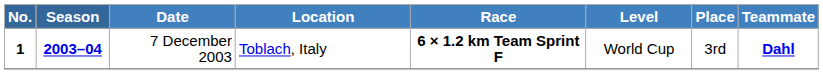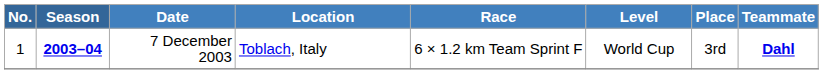7 December 2003 | No.: bold -> normal
7 December 2003 | Race: bold -> normal
